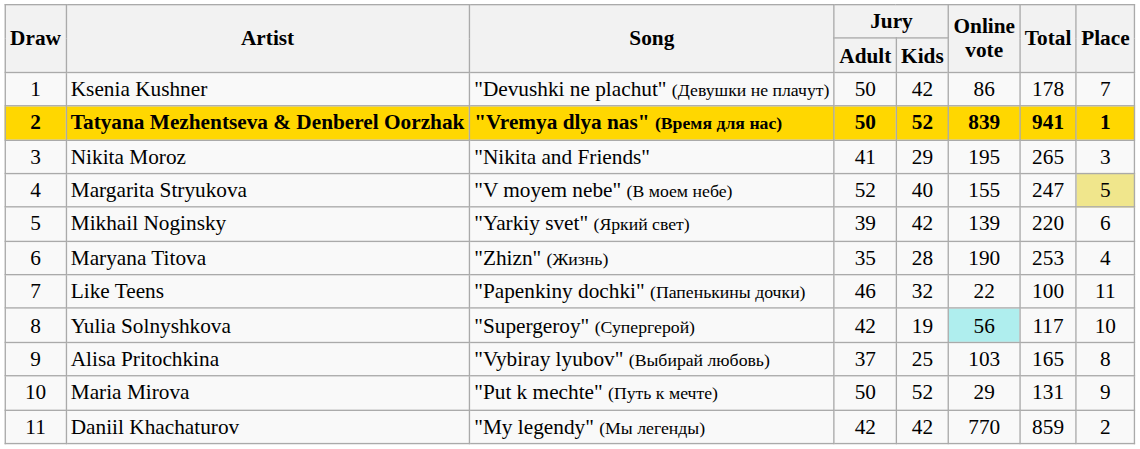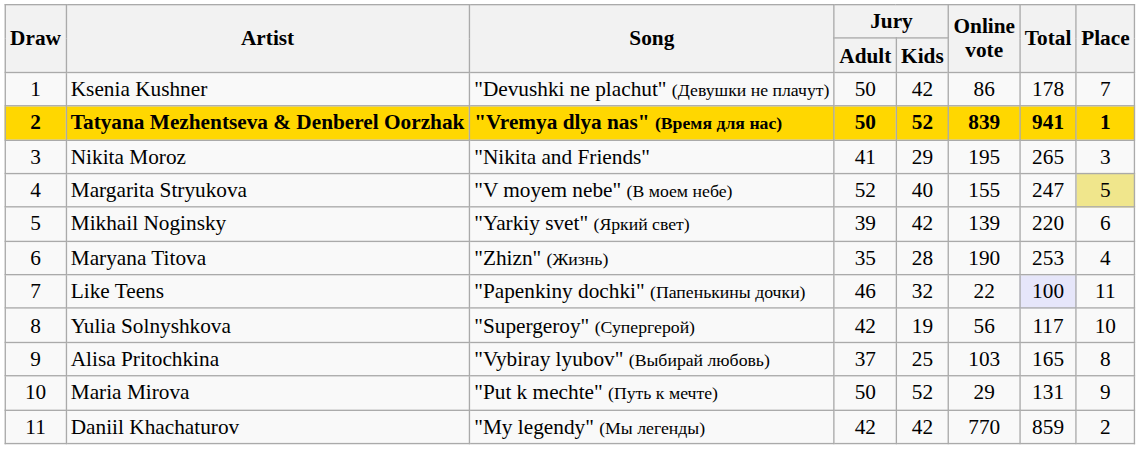Like Teens | Total: no background -> lavender background
Yulia Solnyshkova | Online vote: paleturquoise background -> no background
